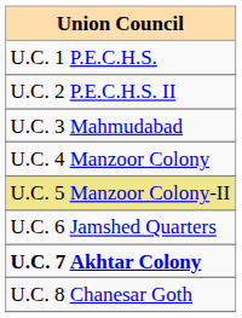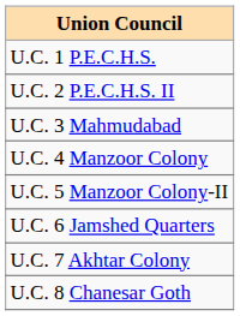row 6 | column 1: khaki background -> no background
row 8 | column 1: bold -> normal
